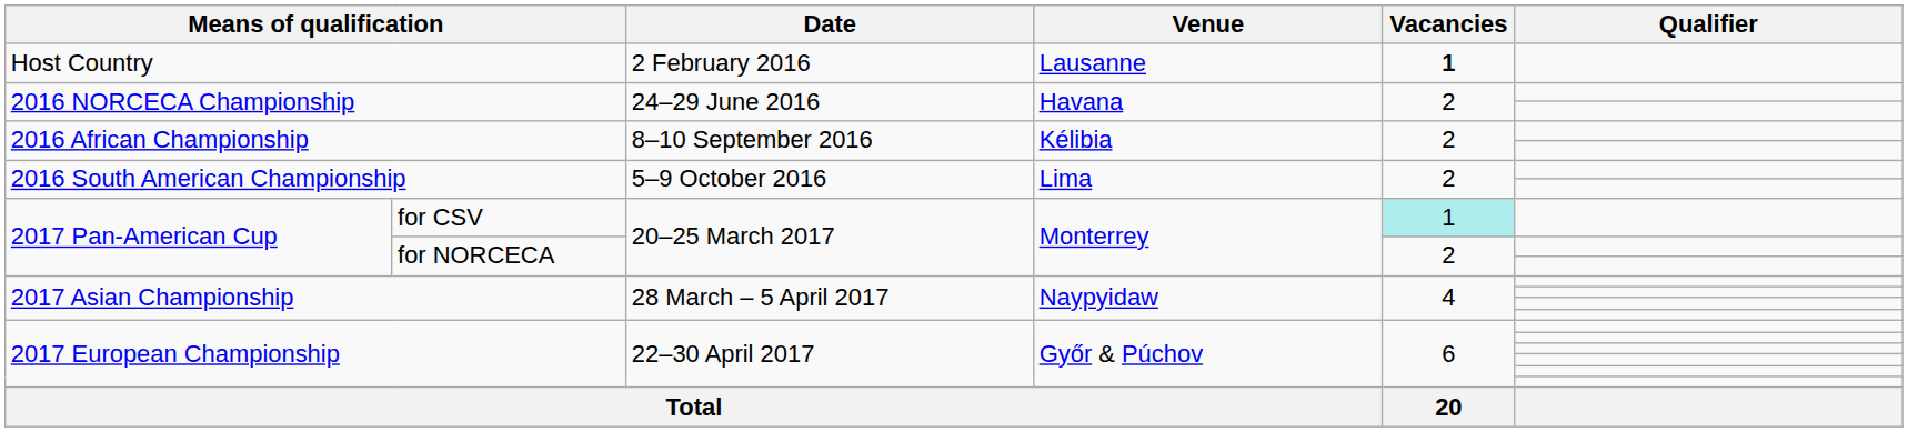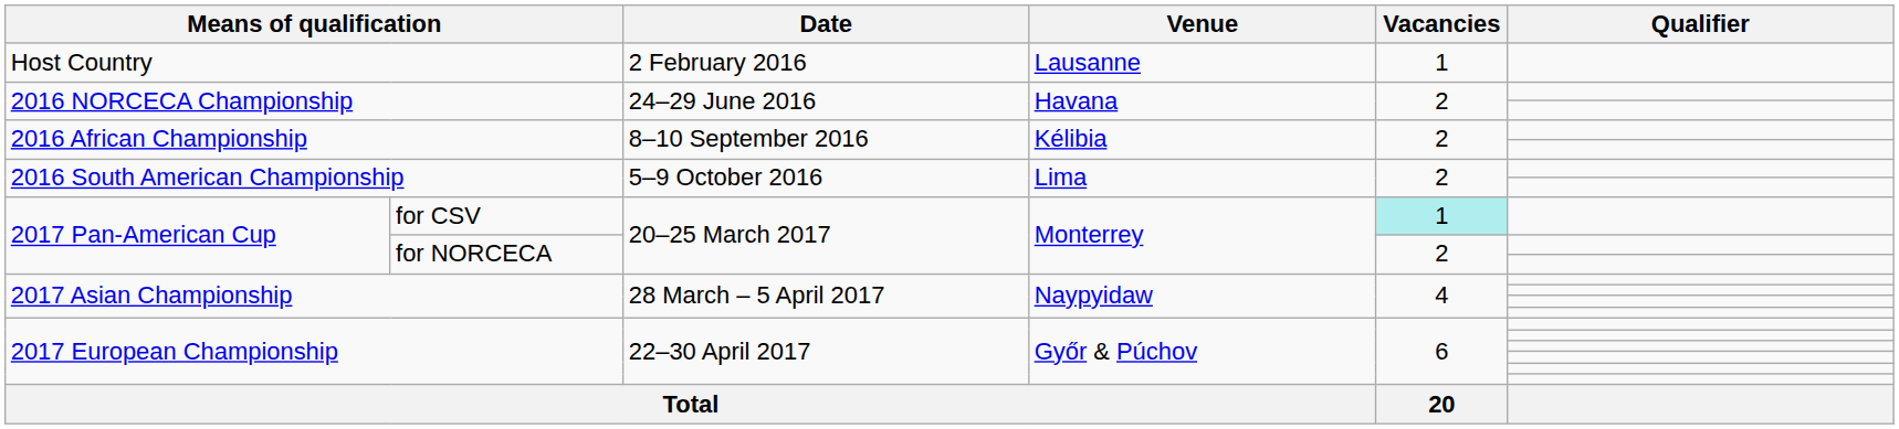Host Country | Vacancies: bold -> normal
